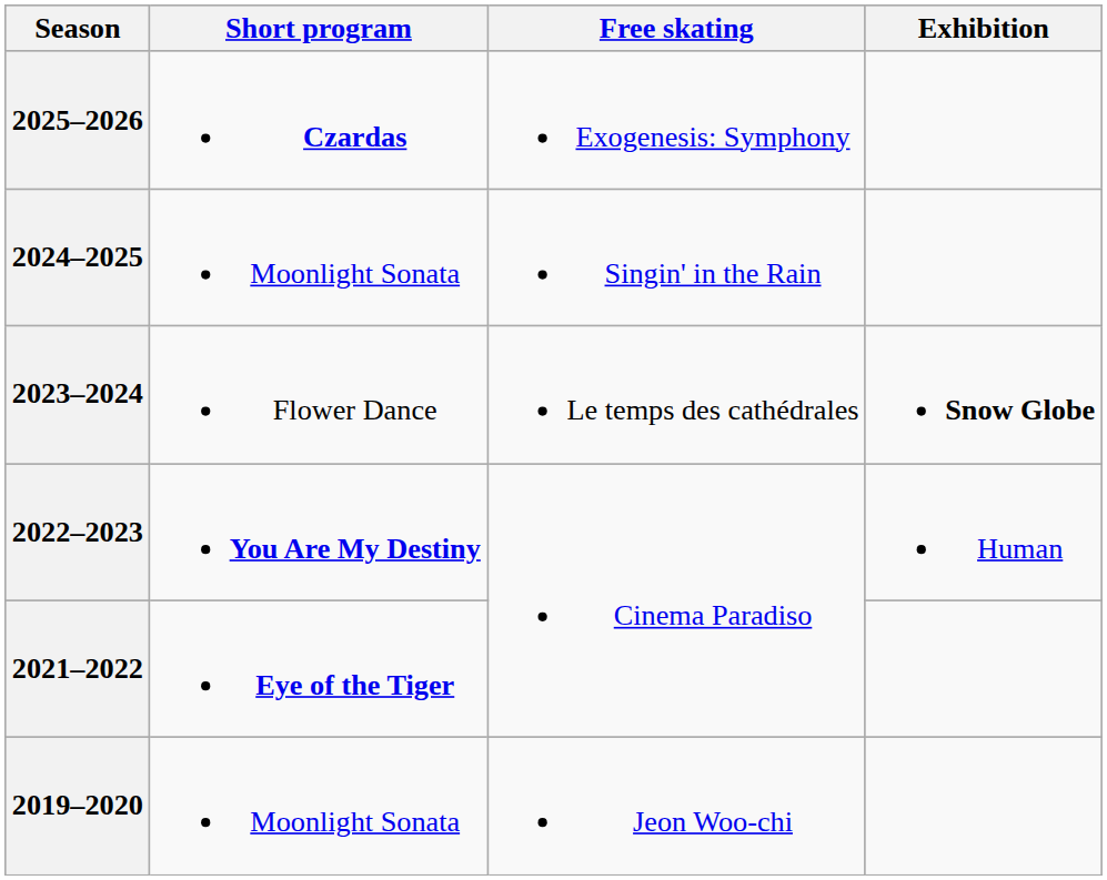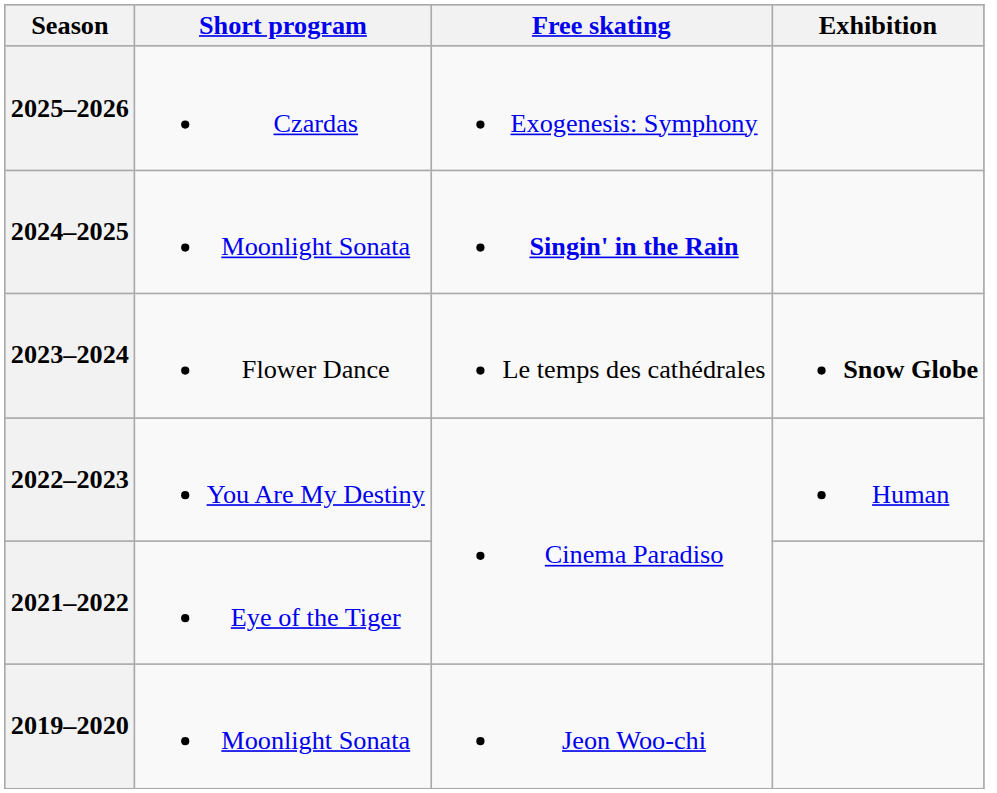2025–2026 | Short program: bold -> normal
2024–2025 | Free skating: normal -> bold
2022–2023 | Short program: bold -> normal
2021–2022 | Short program: bold -> normal
